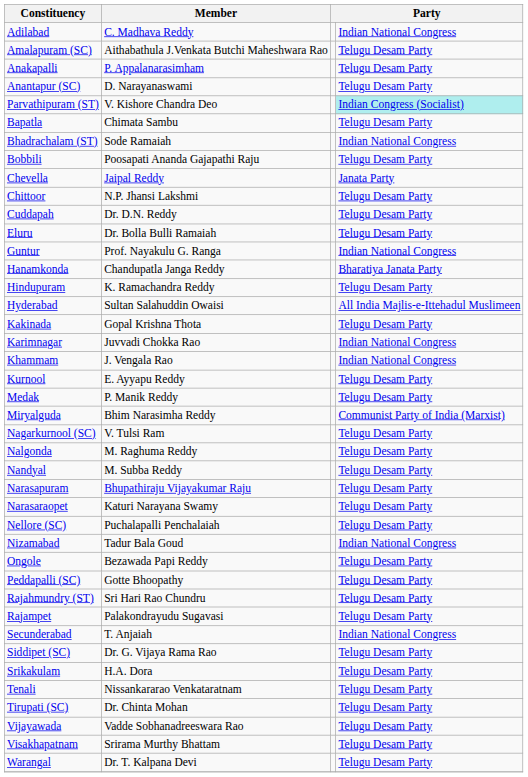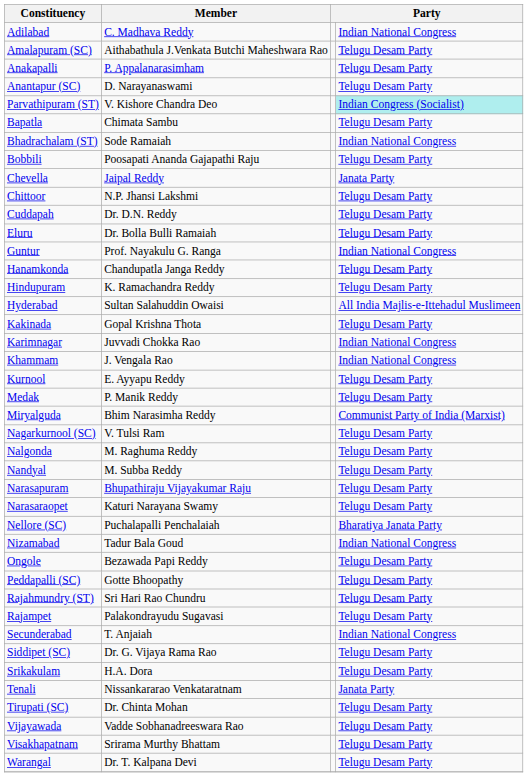Hanamkonda | column 4: Bharatiya Janata Party -> Telugu Desam Party
Nellore (SC) | column 4: Telugu Desam Party -> Bharatiya Janata Party
Tenali | column 4: Telugu Desam Party -> Janata Party
